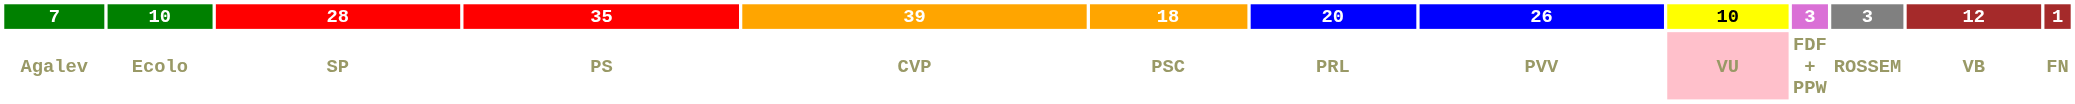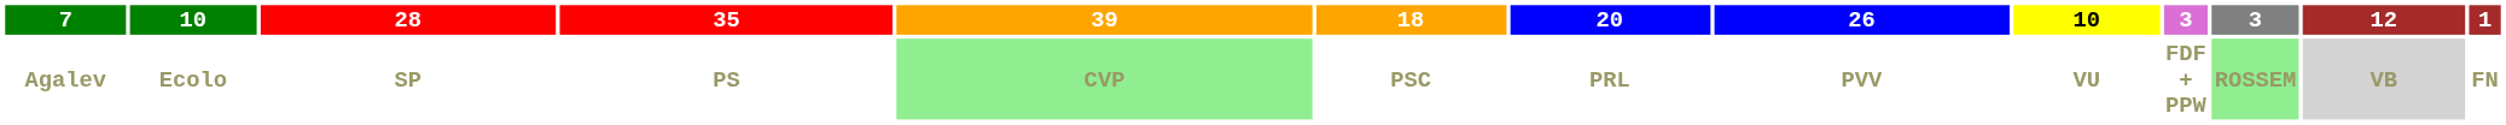Agalev | column 5: no background -> lightgreen background
Agalev | column 9: pink background -> no background
Agalev | column 11: no background -> lightgreen background
Agalev | column 12: no background -> lightgrey background
